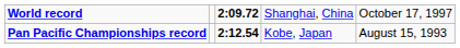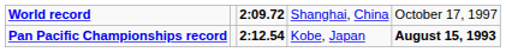Pan Pacific Championships record | column 5: normal -> bold
